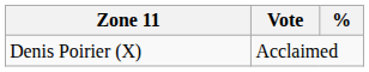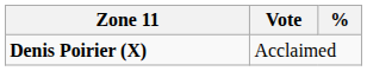Denis Poirier (X) | Zone 11: normal -> bold
